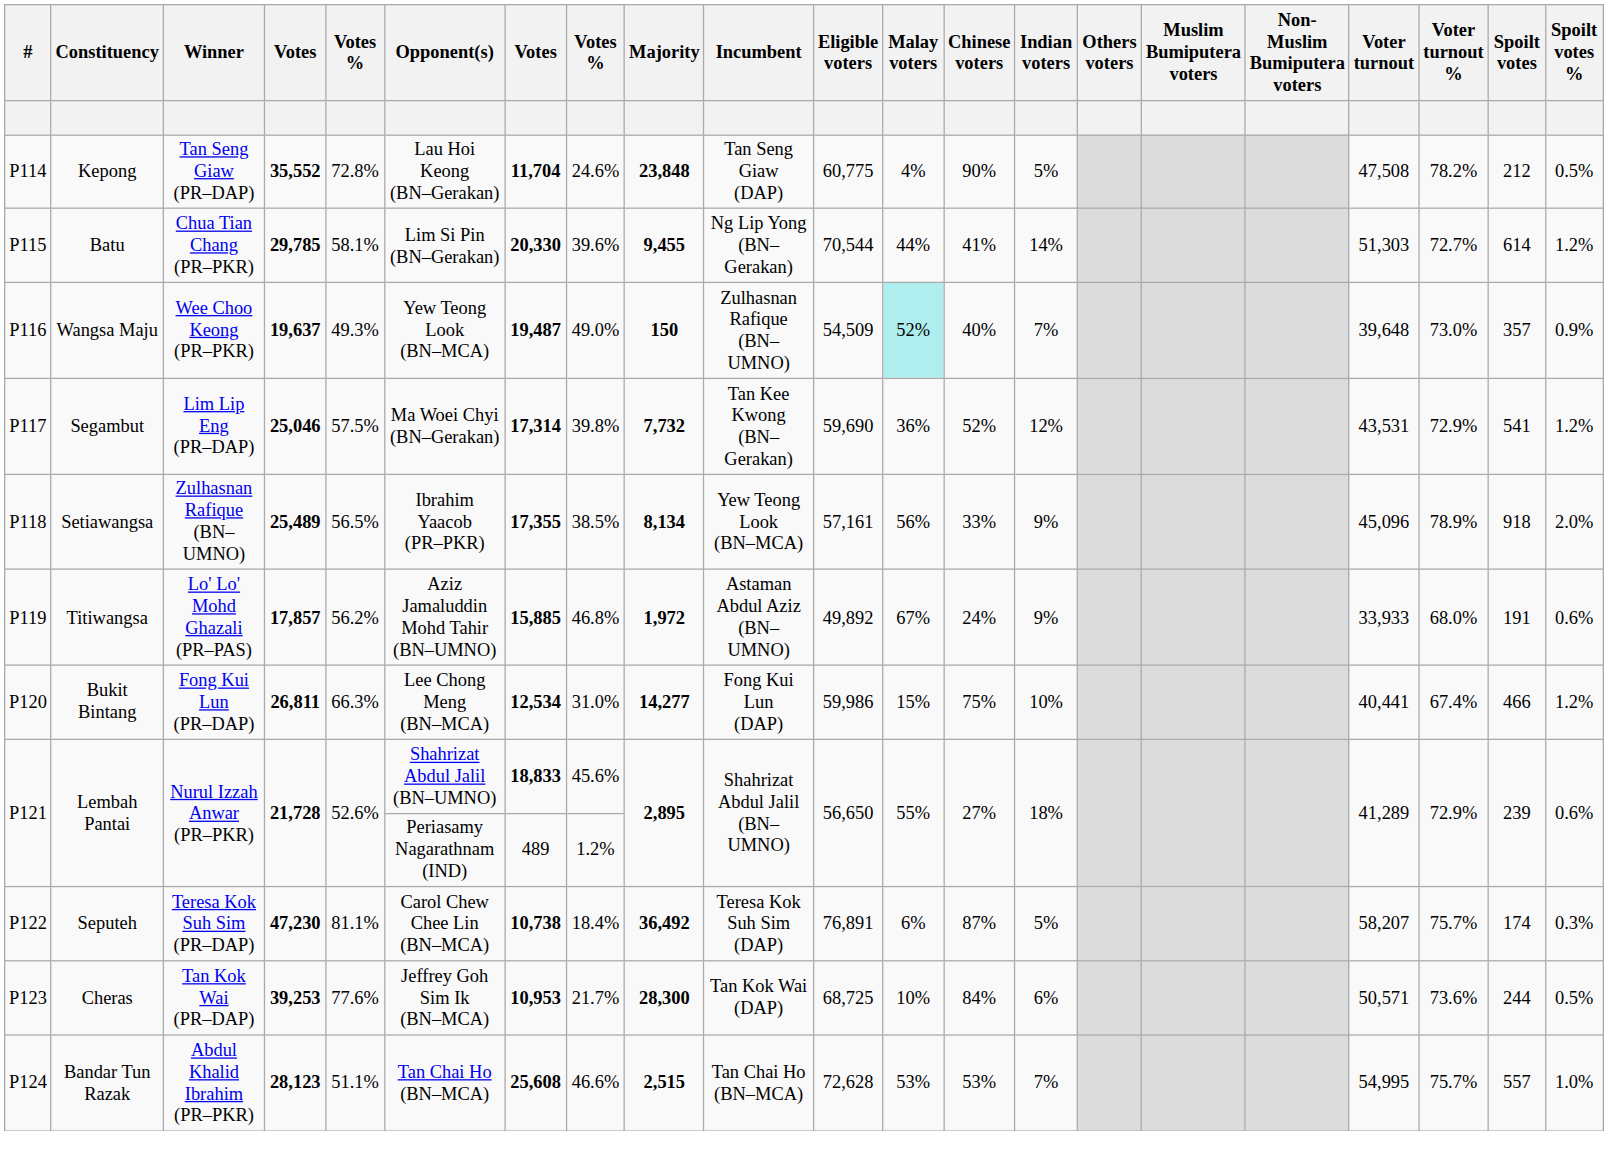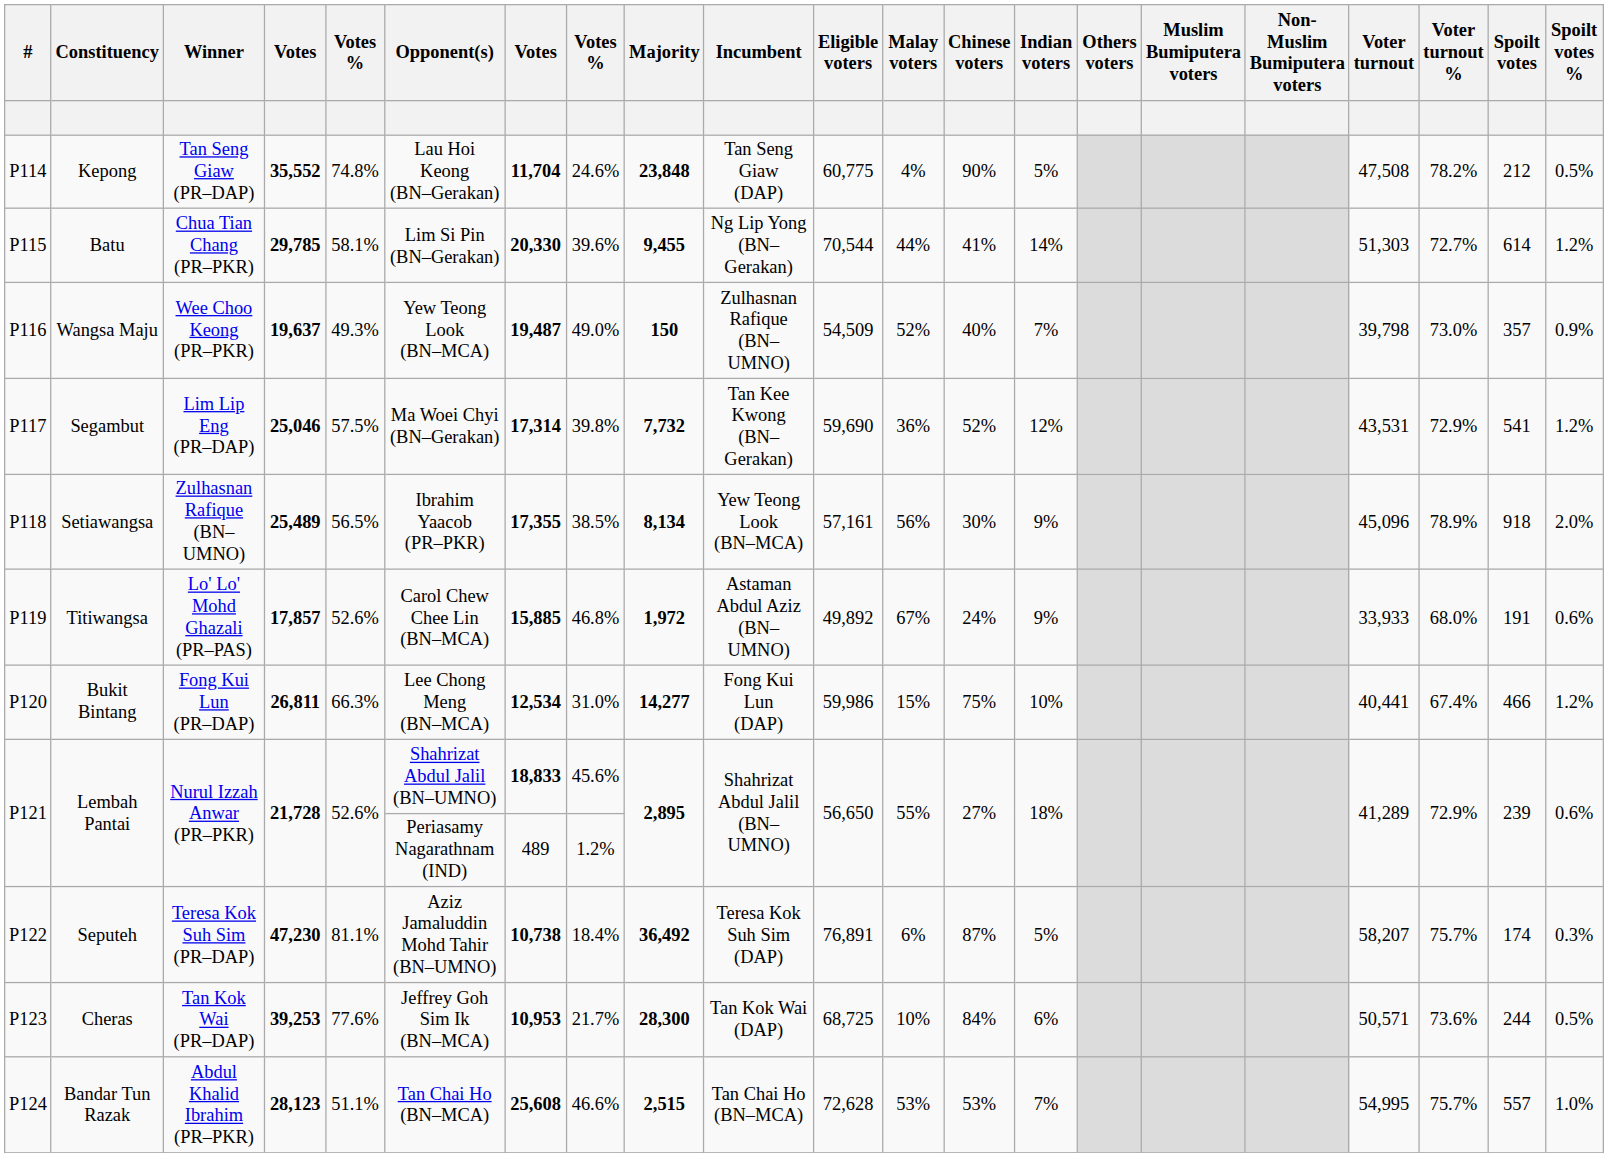Kepong | column 5: 72.8% -> 74.8%
Wangsa Maju | Malay voters: paleturquoise background -> no background
Wangsa Maju | Voter turnout: 39,648 -> 39,798
Setiawangsa | Chinese voters: 33% -> 30%
Titiwangsa | column 5: 56.2% -> 52.6%
Titiwangsa | Opponent(s): Aziz Jamaluddin Mohd Tahir (BN–UMNO) -> Carol Chew Chee Lin (BN–MCA)
Seputeh | Opponent(s): Carol Chew Chee Lin (BN–MCA) -> Aziz Jamaluddin Mohd Tahir (BN–UMNO)
